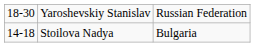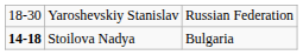Stoilova Nadya | column 1: normal -> bold
